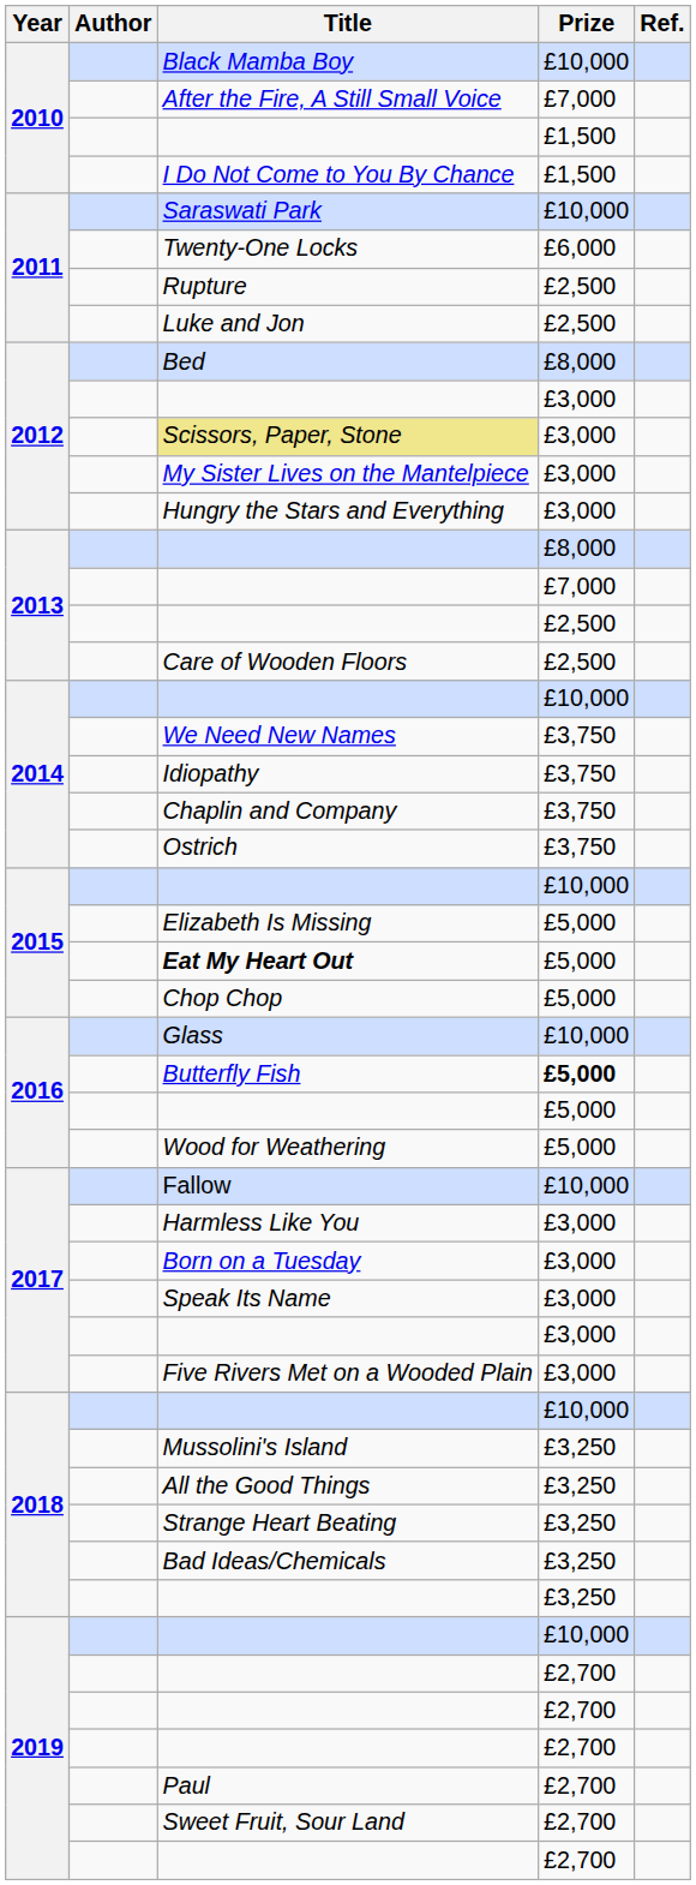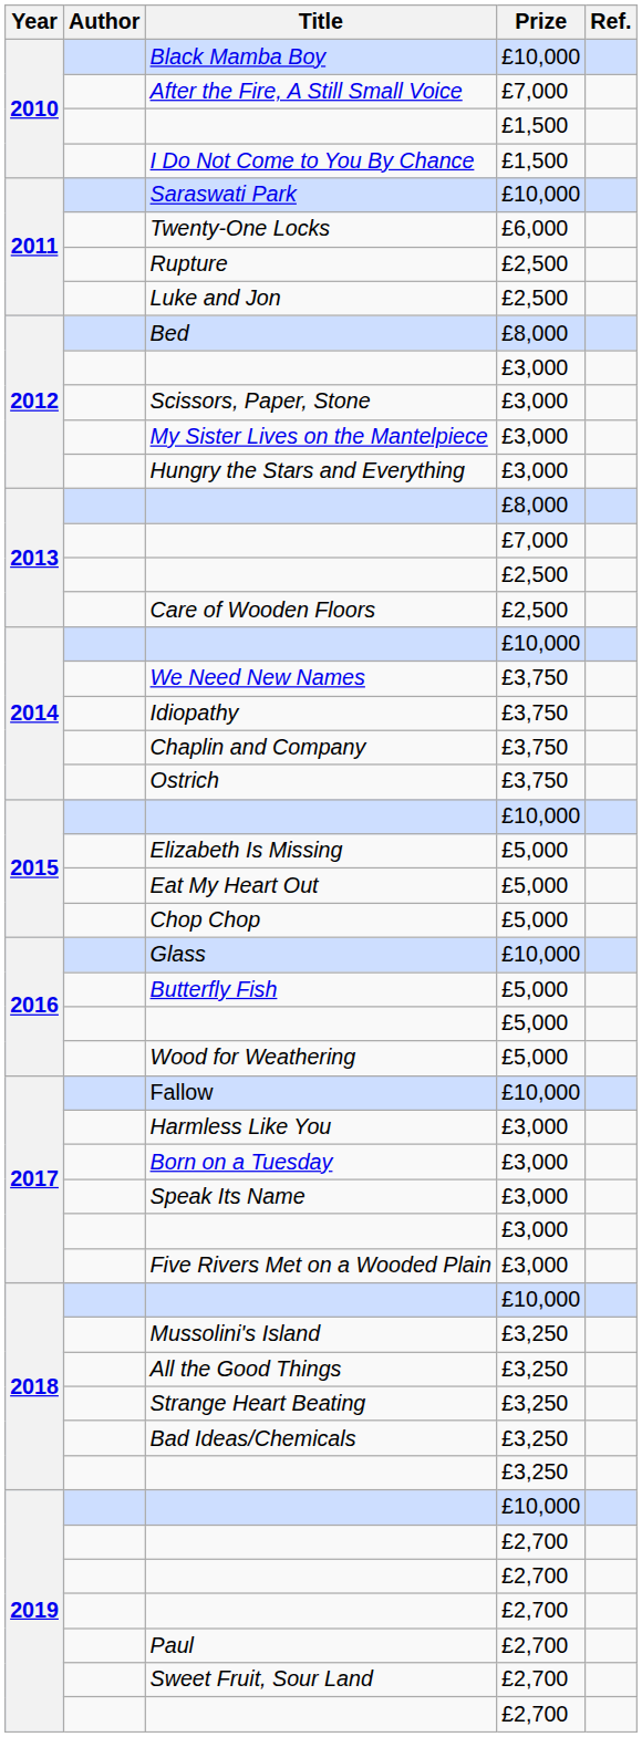Scissors, Paper, Stone | Title: khaki background -> no background
Eat My Heart Out | Title: bold -> normal
Butterfly Fish | Prize: bold -> normal
